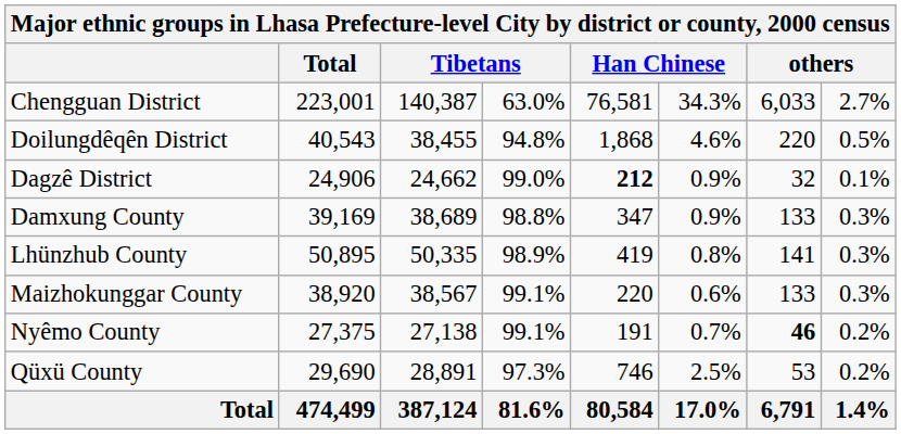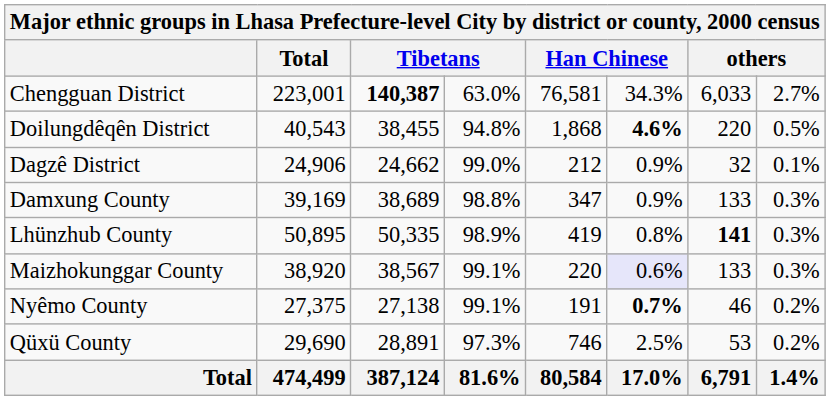Chengguan District | column 3: normal -> bold
Doilungdêqên District | column 6: normal -> bold
Dagzê District | column 5: bold -> normal
Lhünzhub County | column 7: normal -> bold
Maizhokunggar County | column 6: no background -> lavender background
Nyêmo County | column 6: normal -> bold
Nyêmo County | column 7: bold -> normal
